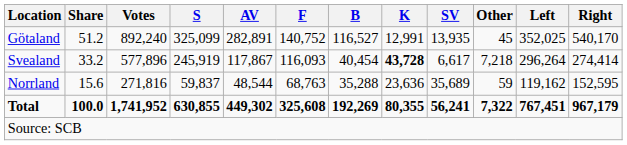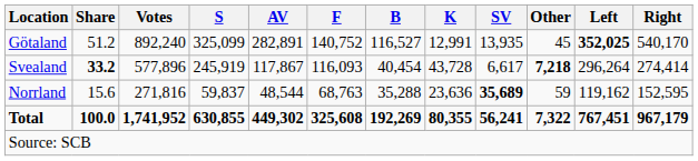Götaland | Left: normal -> bold
Svealand | Share: normal -> bold
Svealand | K: bold -> normal
Svealand | Other: normal -> bold
Norrland | SV: normal -> bold
